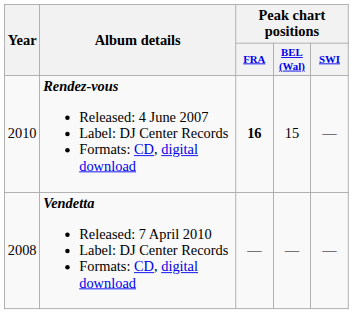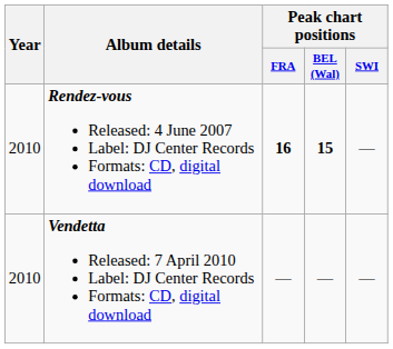row 3 | Peak chart positions / BEL (Wal): normal -> bold
row 4 | Year: 2008 -> 2010
